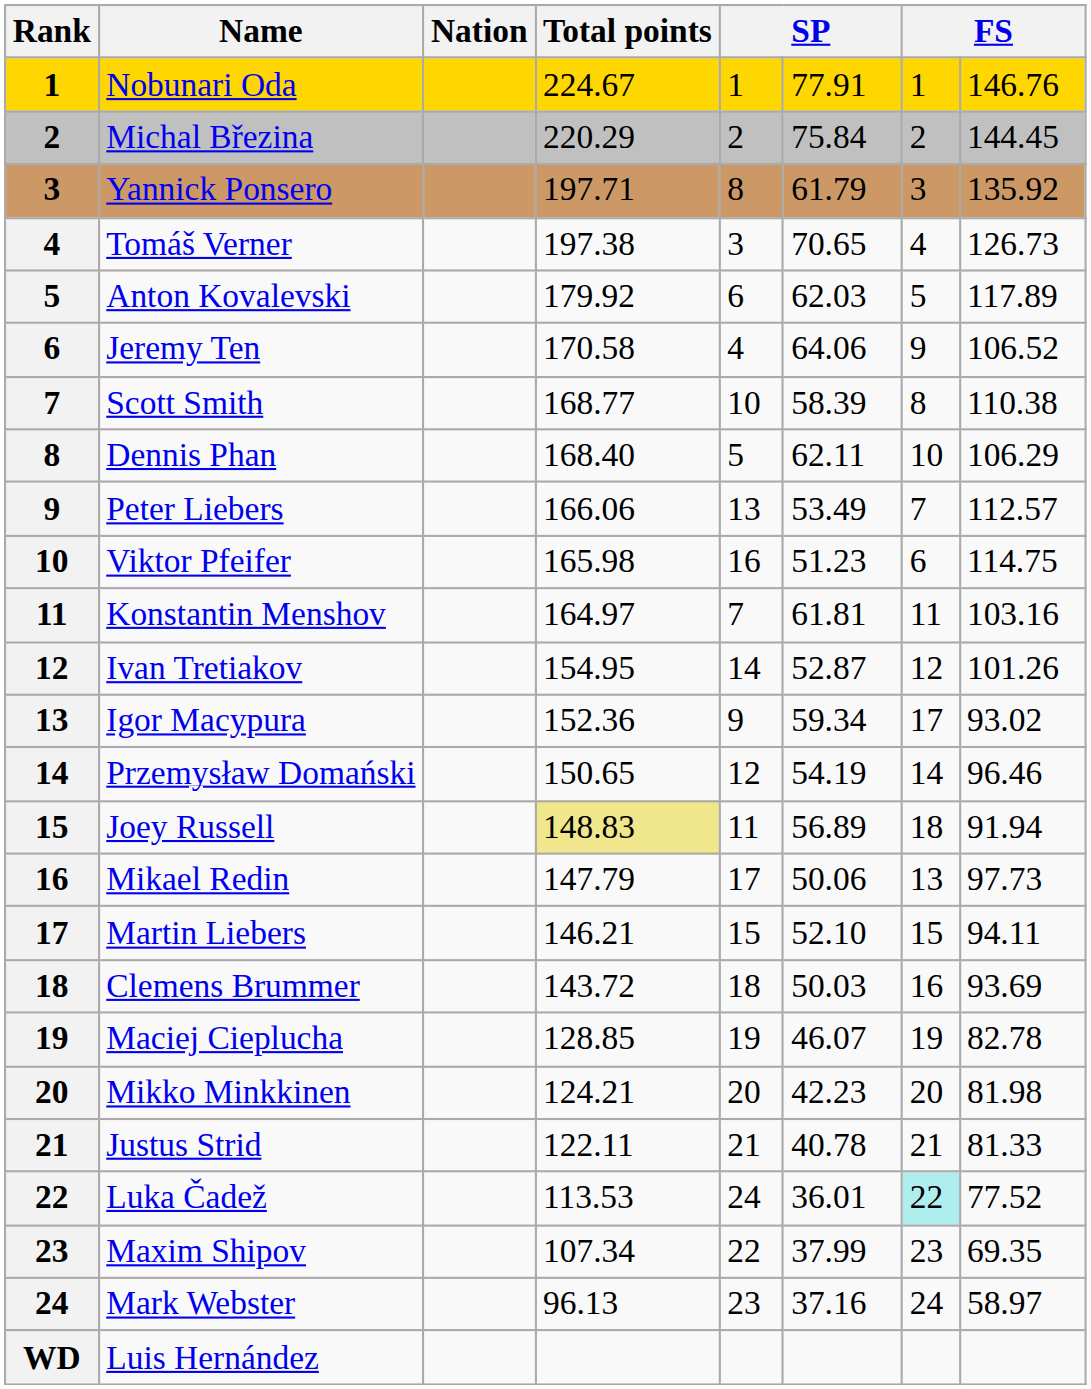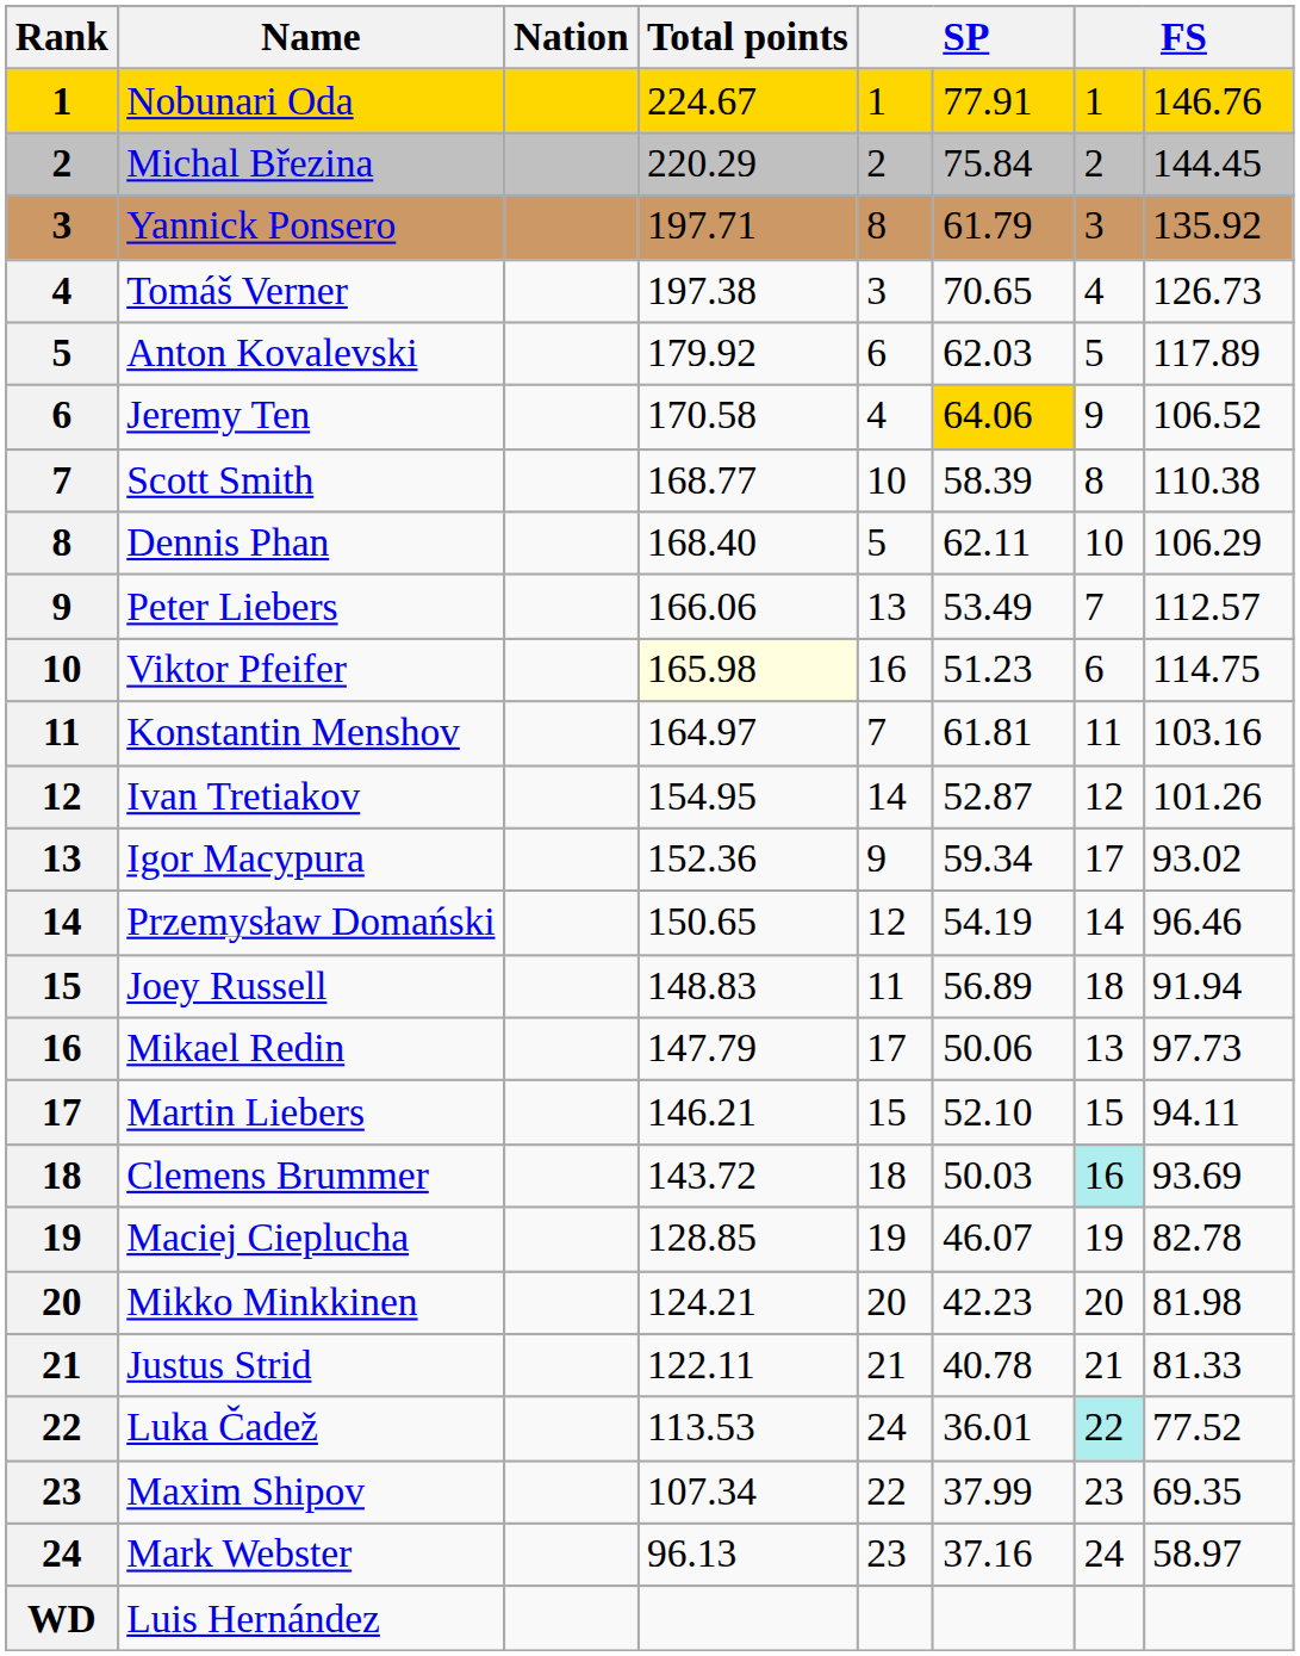Jeremy Ten | column 6: no background -> gold background
Viktor Pfeifer | Total points: no background -> lightyellow background
Joey Russell | Total points: khaki background -> no background
Clemens Brummer | column 7: no background -> paleturquoise background
